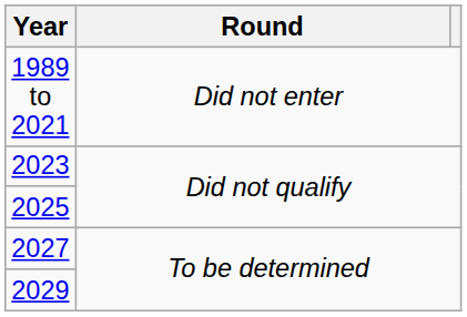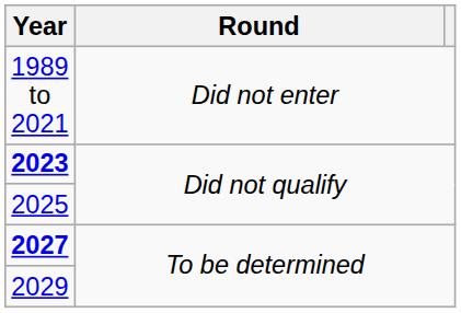2023 | Year: normal -> bold
2027 | Year: normal -> bold
